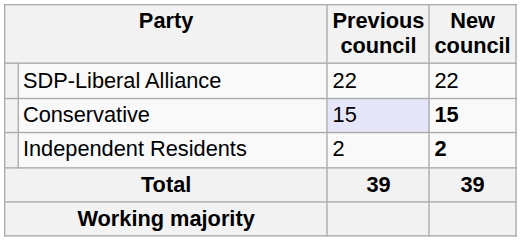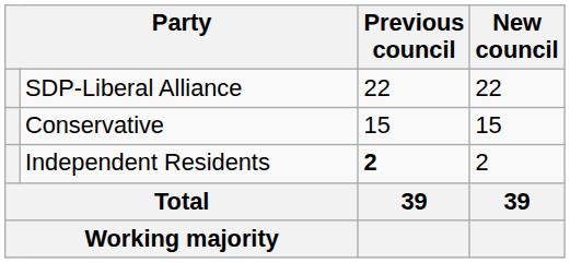Conservative | Previous council: lavender background -> no background
Conservative | New council: bold -> normal
Independent Residents | Previous council: normal -> bold
Independent Residents | New council: bold -> normal
